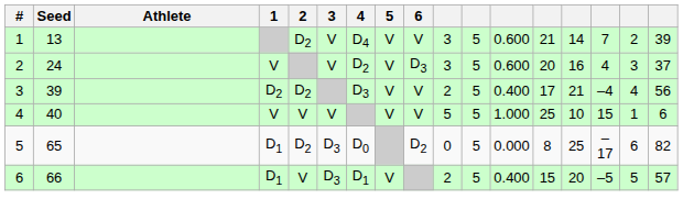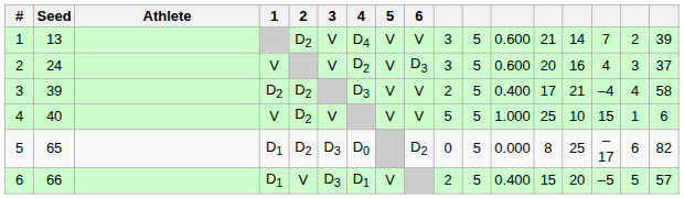row 4 | column 17: 56 -> 58
row 5 | 2: V -> D2
